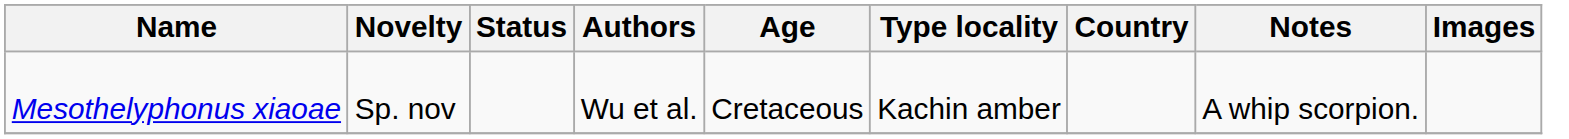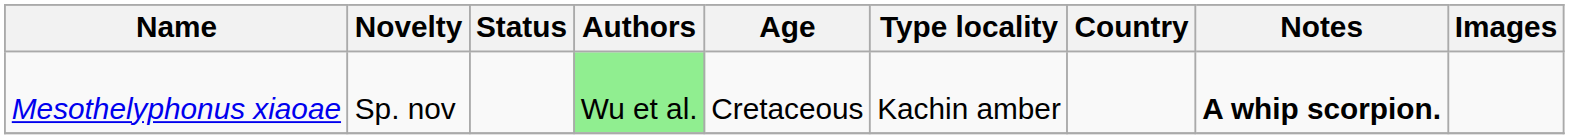Mesothelyphonus xiaoae | Authors: no background -> lightgreen background
Mesothelyphonus xiaoae | Notes: normal -> bold
